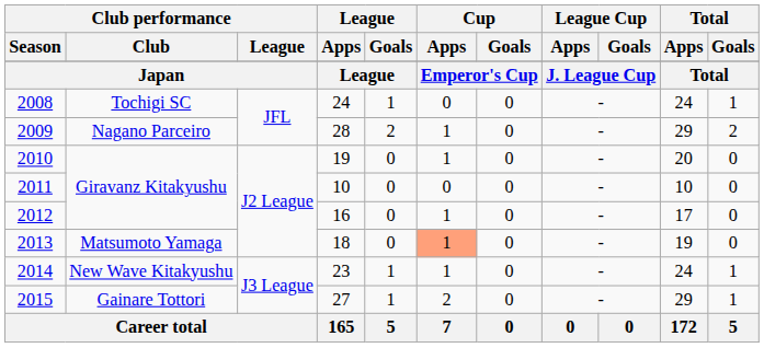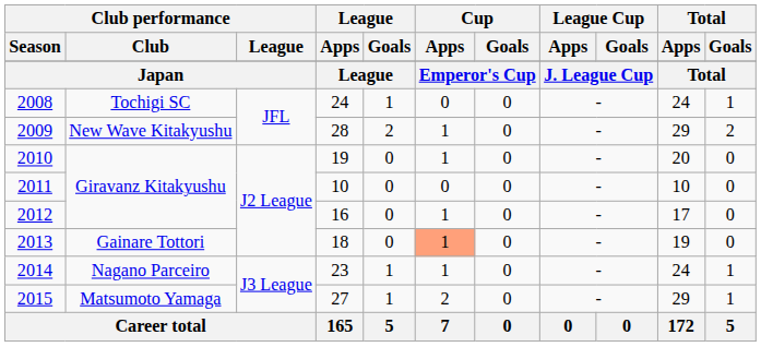2009 | Club performance / Club: Nagano Parceiro -> New Wave Kitakyushu
2013 | Club performance / Club: Matsumoto Yamaga -> Gainare Tottori
2014 | Club performance / Club: New Wave Kitakyushu -> Nagano Parceiro
2015 | Club performance / Club: Gainare Tottori -> Matsumoto Yamaga
